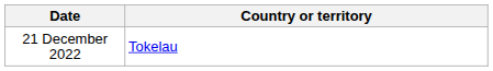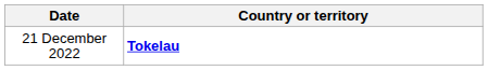21 December 2022 | Country or territory: normal -> bold
